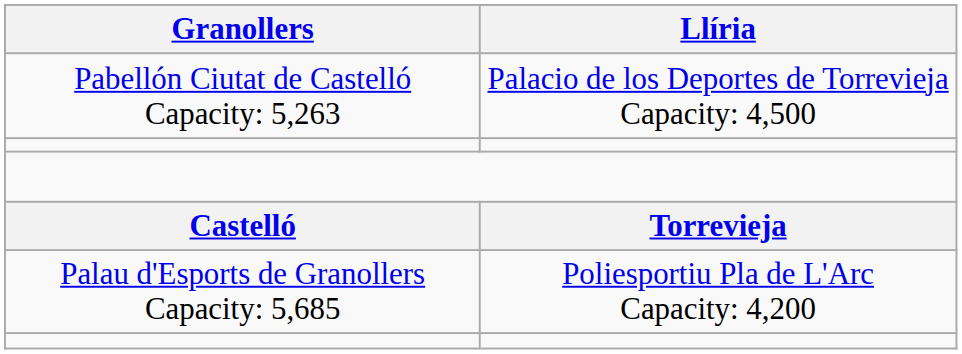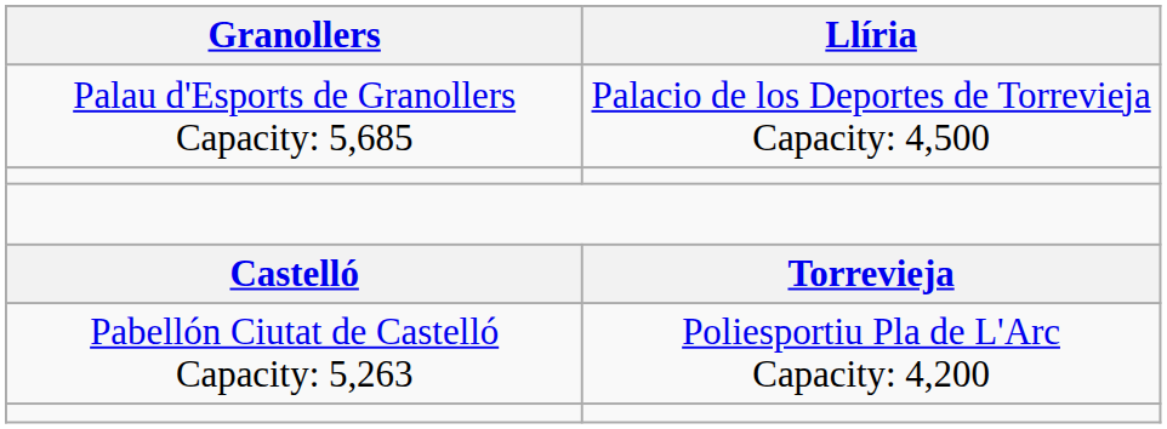row 2 | Granollers: Pabellón Ciutat de Castelló Capacity: 5,263 -> Palau d'Esports de Granollers Capacity: 5,685
row 6 | Granollers: Palau d'Esports de Granollers Capacity: 5,685 -> Pabellón Ciutat de Castelló Capacity: 5,263
